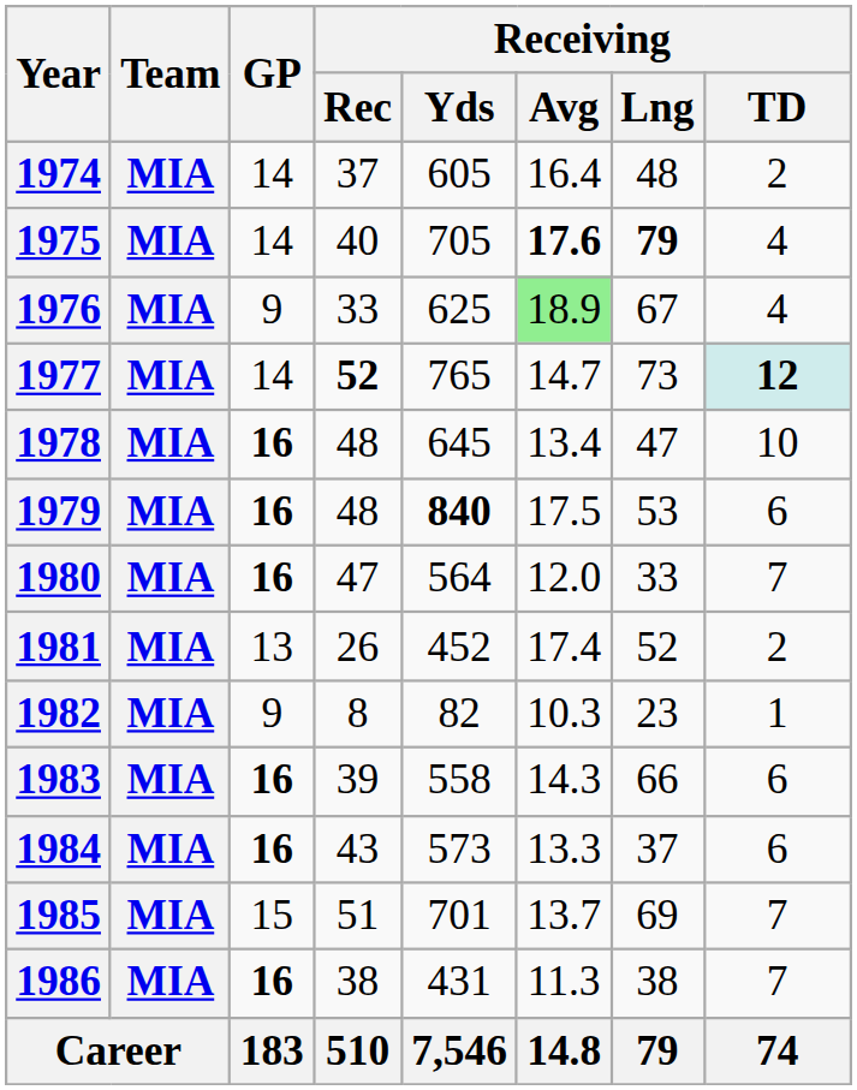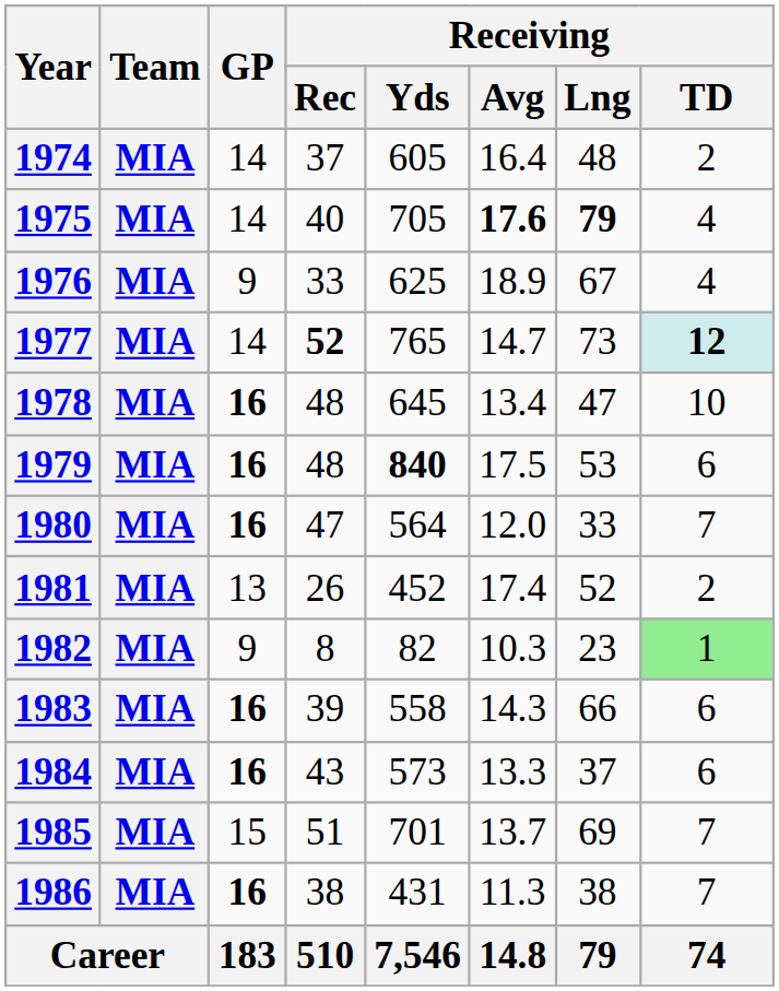1976 | Receiving / Avg: lightgreen background -> no background
1982 | Receiving / TD: no background -> lightgreen background
